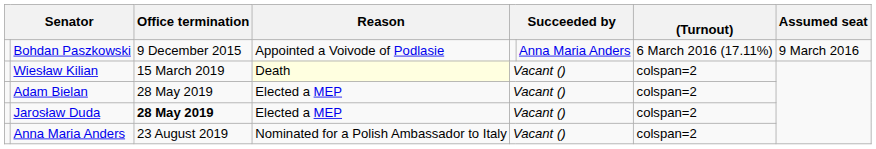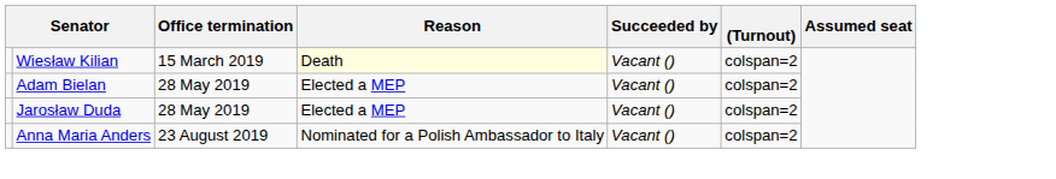- row: Bohdan Paszkowski | 9 December 2015 | Appointed a Voivode of Podlasie | Anna Maria Anders | 6 March 2016 (17.11%) | 9 March 2016
Jarosław Duda | Office termination: bold -> normal
